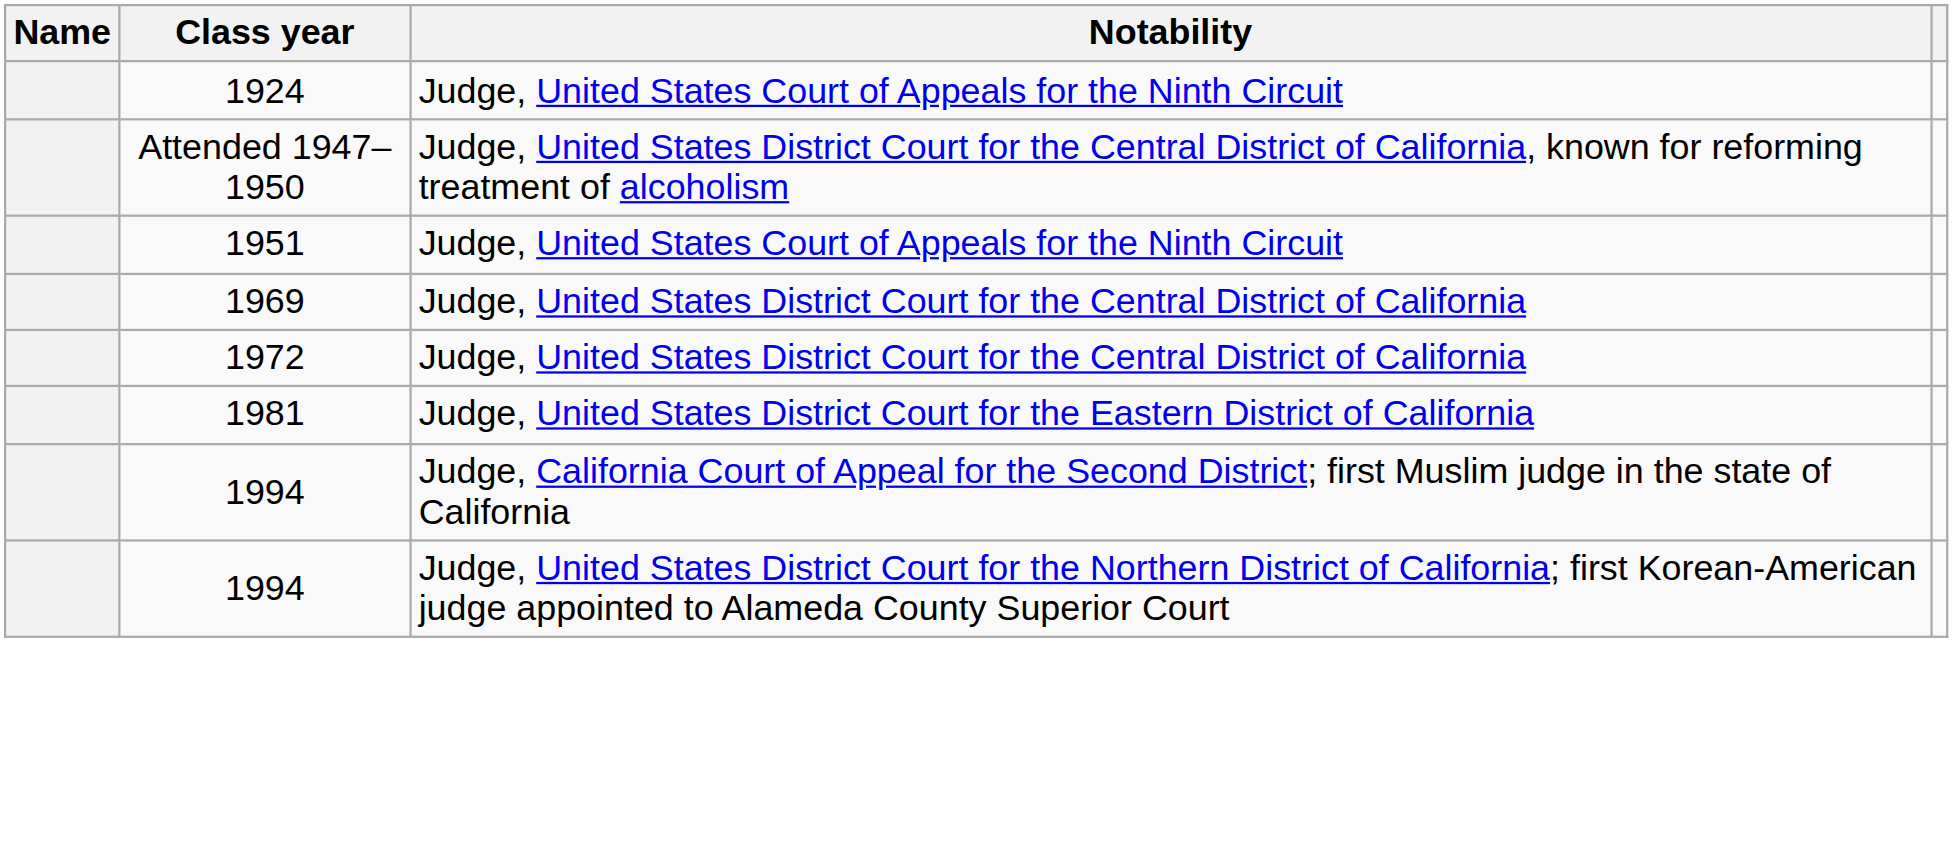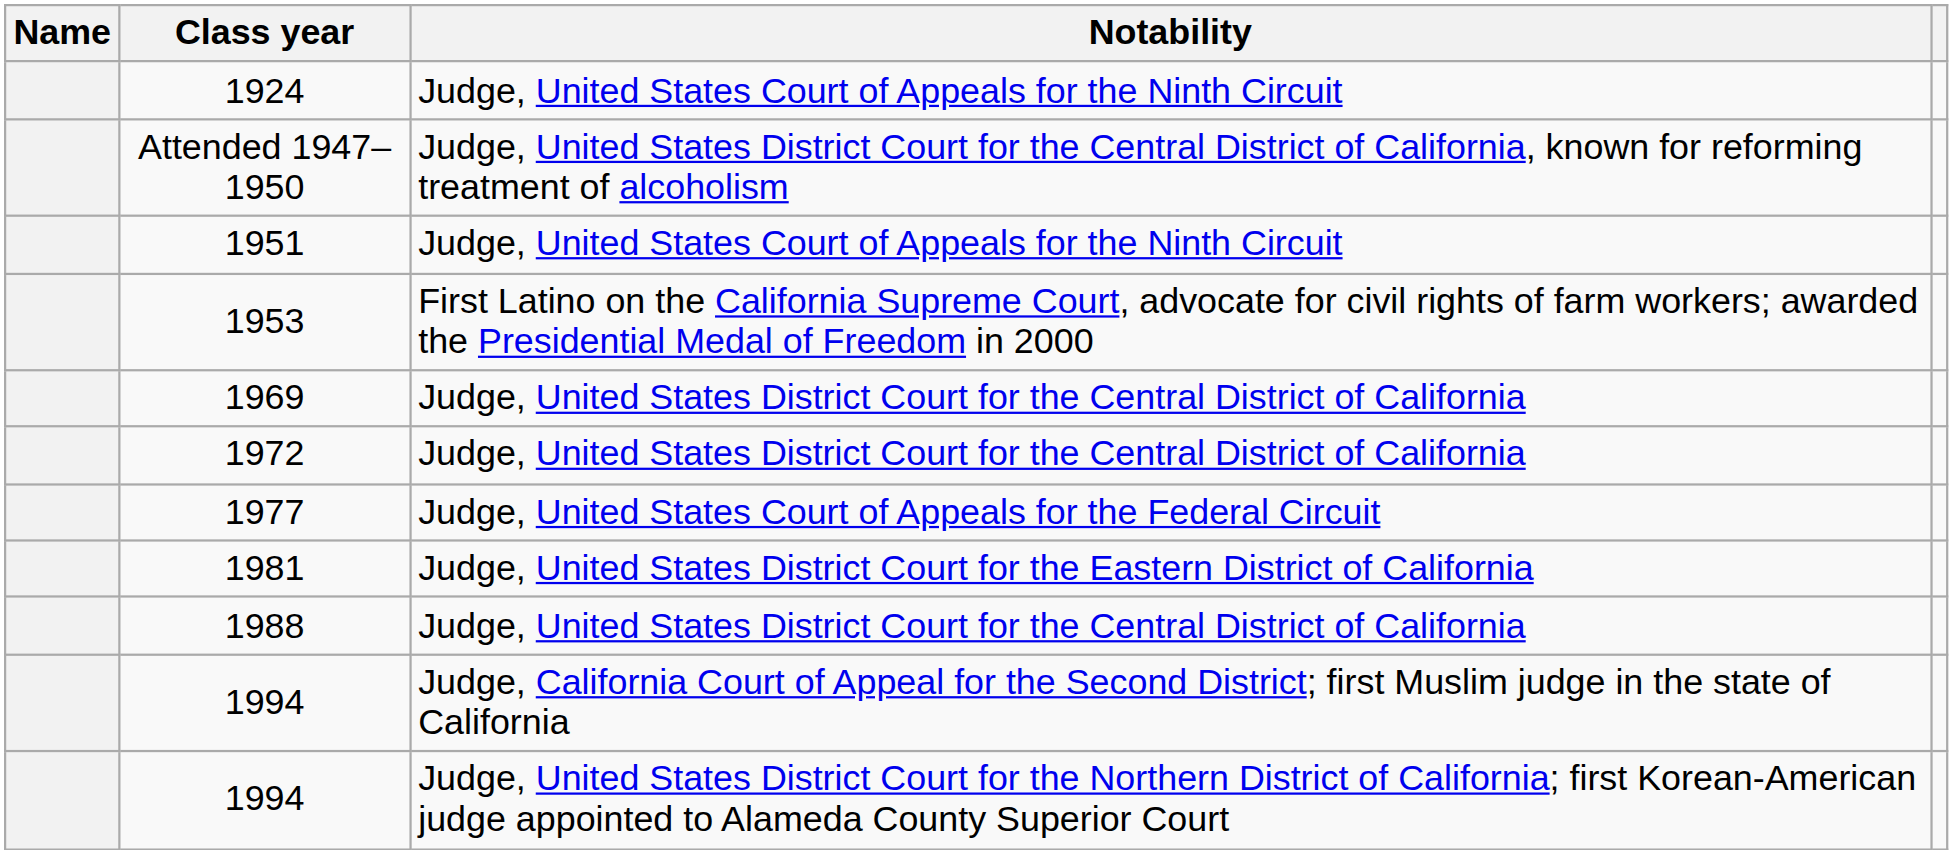+ row: 1953 | First Latino on the California Supreme Court, advocate for civil rights of farm workers; awarded the Presidential Medal of Freedom in 2000
+ row: 1977 | Judge, United States Court of Appeals for the Federal Circuit
+ row: 1988 | Judge, United States District Court for the Central District of California
